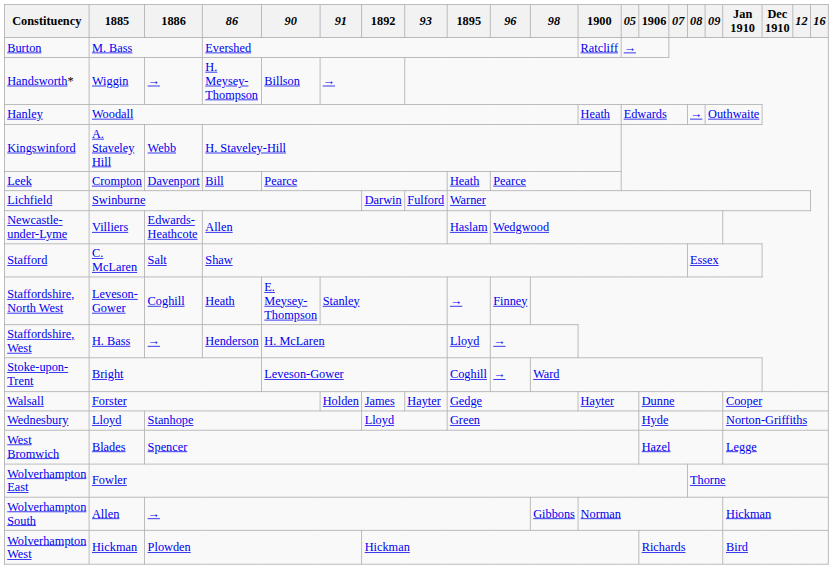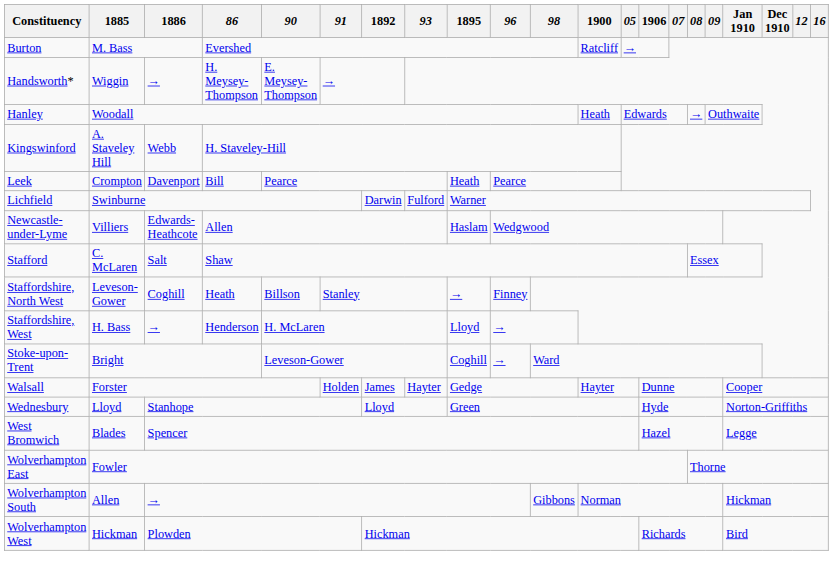Handsworth* | 90: Billson -> E. Meysey-Thompson
Staffordshire, North West | 90: E. Meysey-Thompson -> Billson
